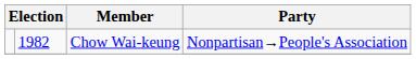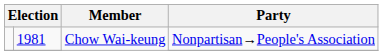Chow Wai-keung / Nonpartisan→People's Association | column 2: 1982 -> 1981
